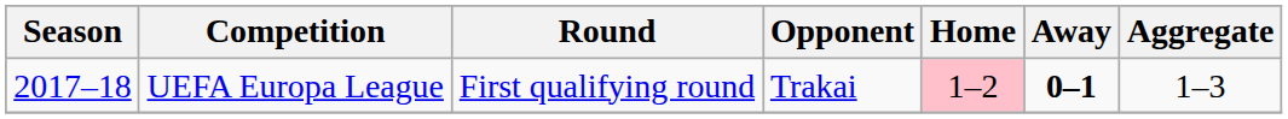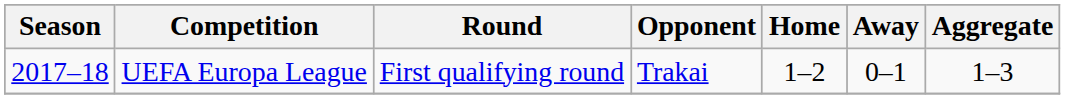UEFA Europa League | Home: pink background -> no background
UEFA Europa League | Away: bold -> normal
